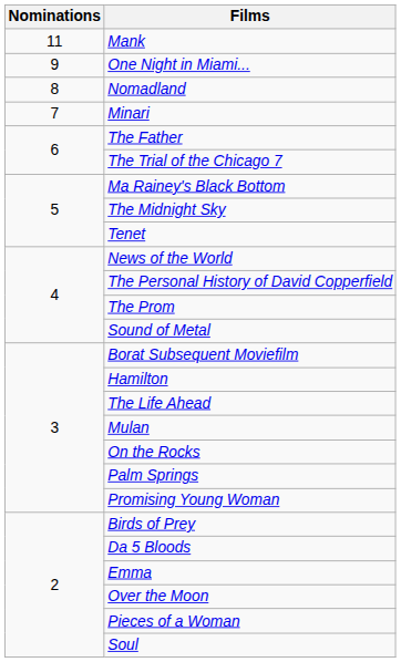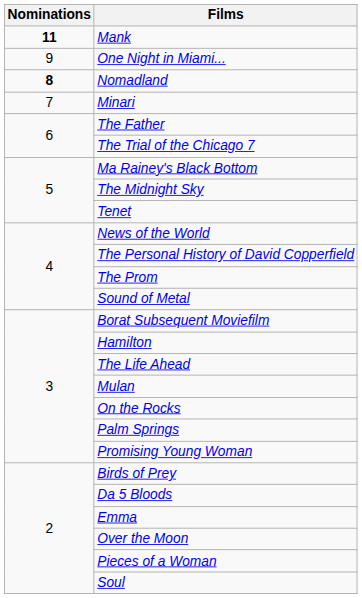Mank | Nominations: normal -> bold
Nomadland | Nominations: normal -> bold
